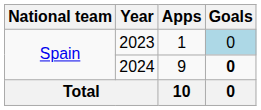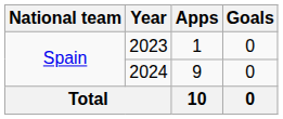2023 | Goals: lightblue background -> no background
2024 | Goals: bold -> normal
